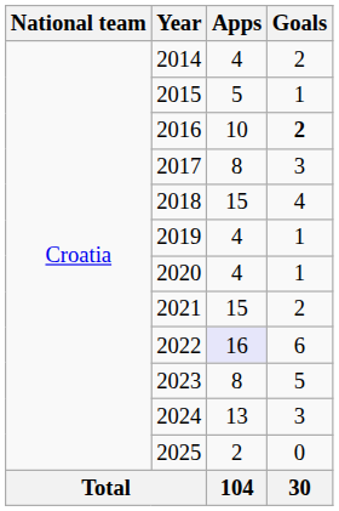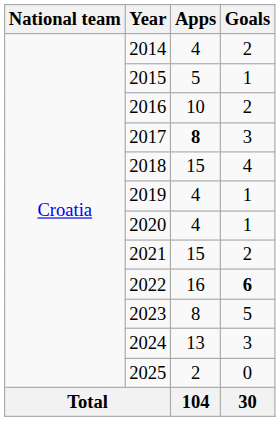2016 | Goals: bold -> normal
2017 | Apps: normal -> bold
2022 | Apps: lavender background -> no background
2022 | Goals: normal -> bold
